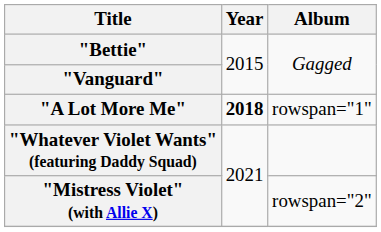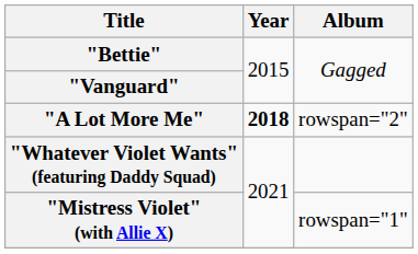"A Lot More Me" | Album: rowspan="1" -> rowspan="2"
"Mistress Violet" (with Allie X) | Album: rowspan="2" -> rowspan="1"
